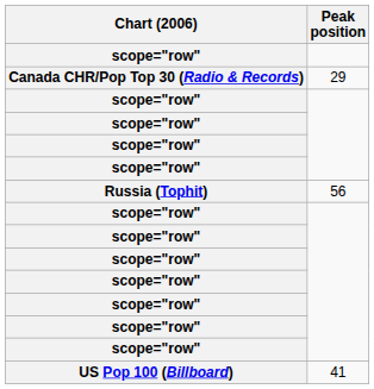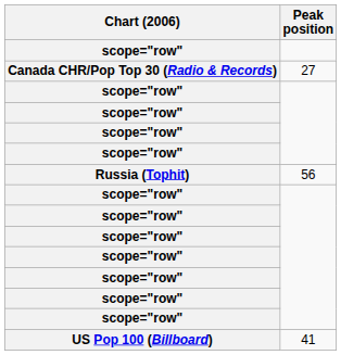Canada CHR/Pop Top 30 (Radio & Records) | Peak position: 29 -> 27
